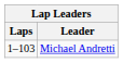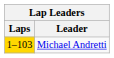Michael Andretti | Laps: no background -> gold background
